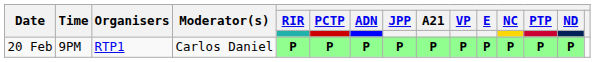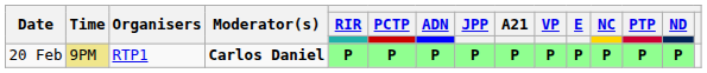20 Feb | Time: no background -> khaki background
20 Feb | Moderator(s): normal -> bold
